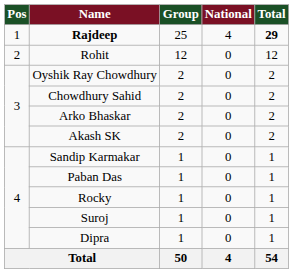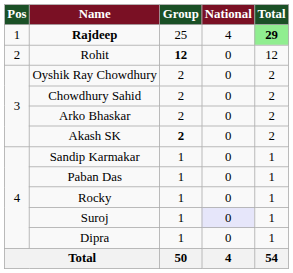Rajdeep | Total: no background -> lightgreen background
Rohit | Group: normal -> bold
Akash SK | Group: normal -> bold
Suroj | National: no background -> lavender background
